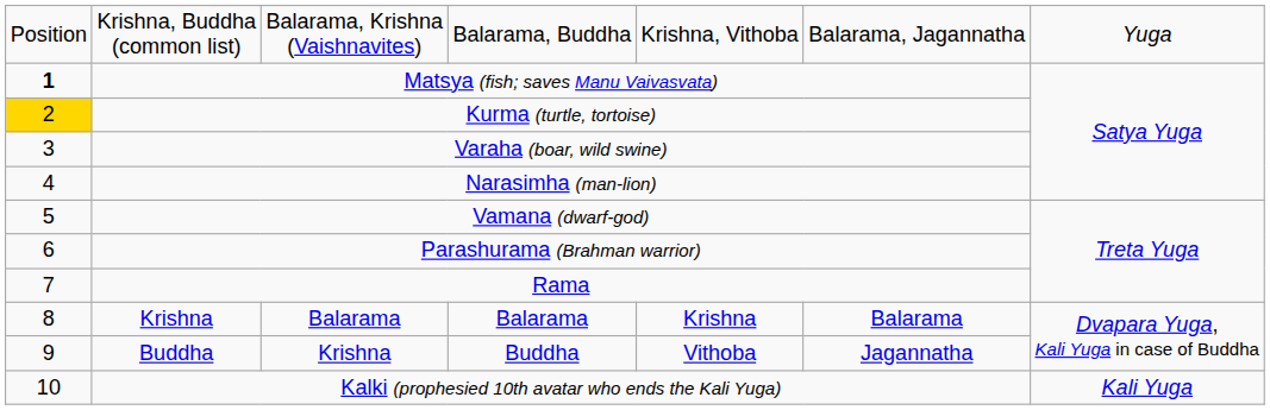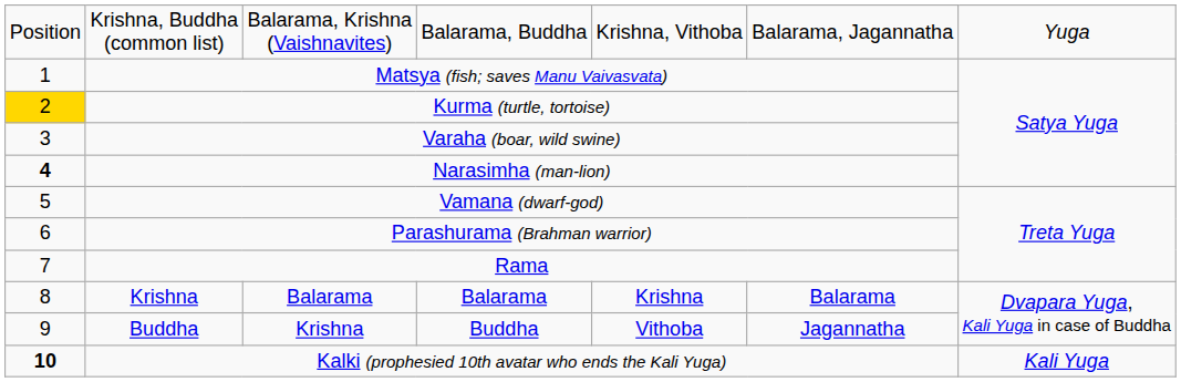Matsya (fish; saves Manu Vaivasvata) | column 1: bold -> normal
Narasimha (man-lion) | column 1: normal -> bold
Kalki (prophesied 10th avatar who ends the Kali Yuga) | column 1: normal -> bold
